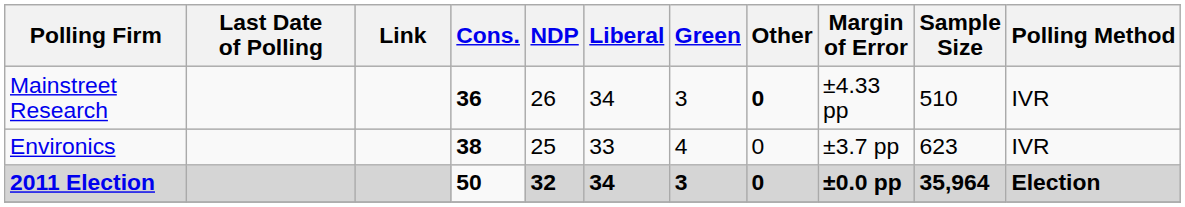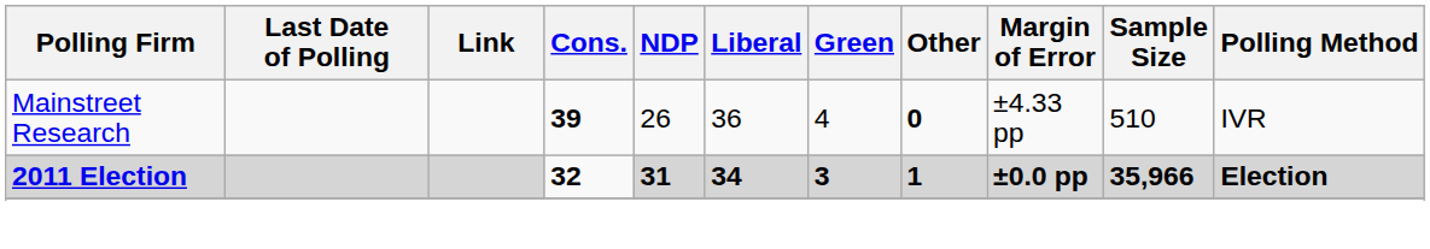Mainstreet Research | Cons.: 36 -> 39
Mainstreet Research | Liberal: 34 -> 36
Mainstreet Research | Green: 3 -> 4
- row: Environics | 38 | 25 | 33 | 4 | 0 | ±3.7 pp | 623 | IVR
2011 Election | Cons.: 50 -> 32
2011 Election | NDP: 32 -> 31
2011 Election | Other: 0 -> 1
2011 Election | Sample Size: 35,964 -> 35,966
